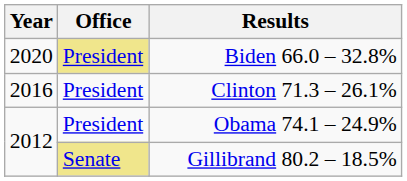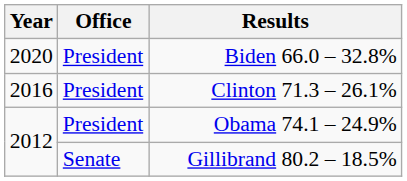Biden 66.0 – 32.8% | Office: khaki background -> no background
Gillibrand 80.2 – 18.5% | Office: khaki background -> no background
